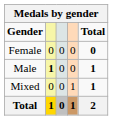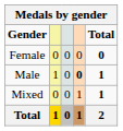Male | column 2: bold -> normal
Male | column 4: normal -> bold
